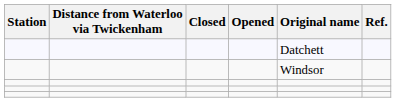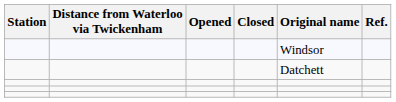columns swapped: Opened <-> Closed
row 2 | Original name: Datchett -> Windsor
row 3 | Original name: Windsor -> Datchett
